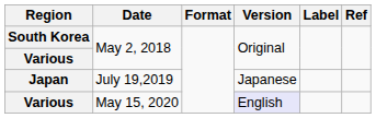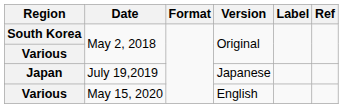Various / May 15, 2020 | Version: lavender background -> no background
